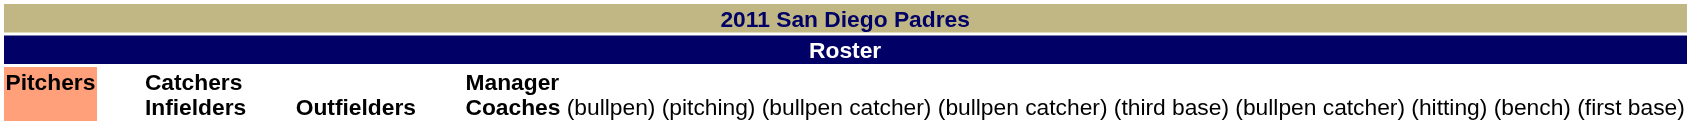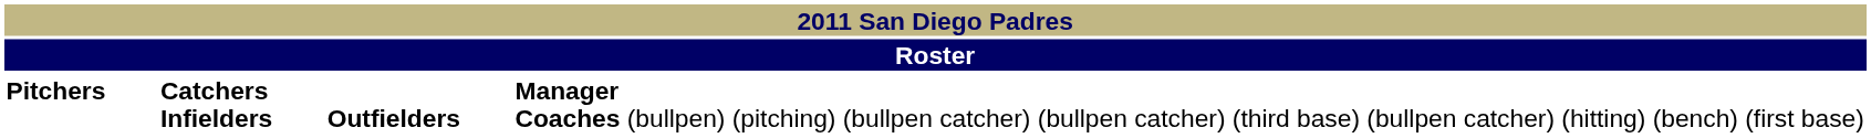Pitchers | column 1: lightsalmon background -> no background
